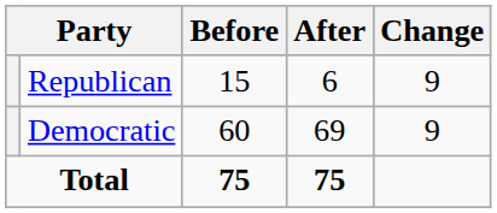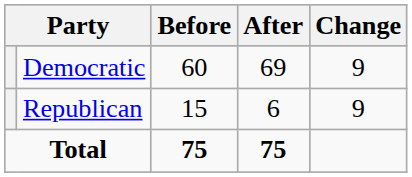rows swapped: Democratic <-> Republican
